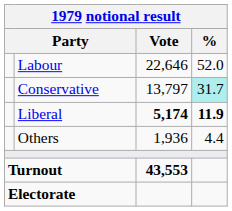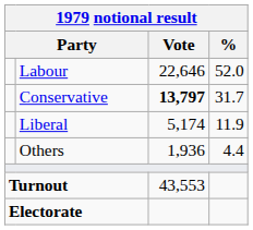Conservative | Vote: normal -> bold
Conservative | %: paleturquoise background -> no background
Liberal | Vote: bold -> normal
Liberal | %: bold -> normal
Turnout | Vote: bold -> normal
